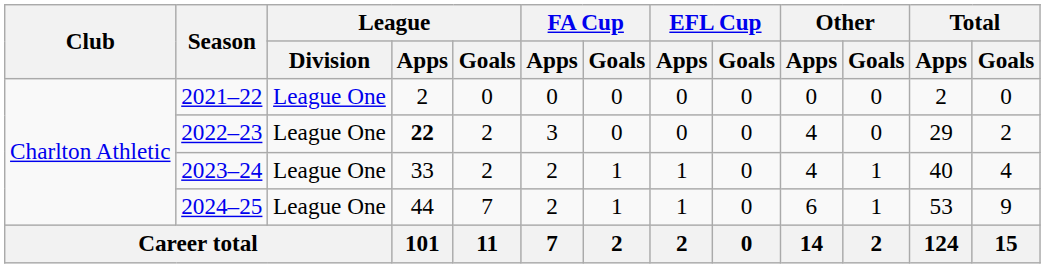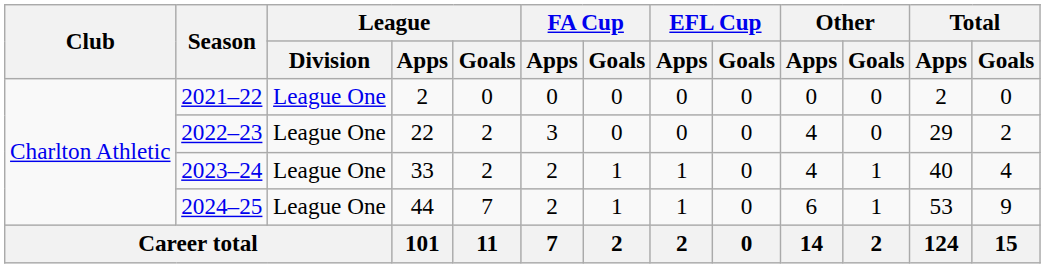2022–23 | League / Apps: bold -> normal
